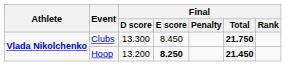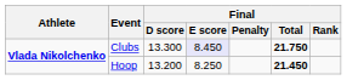Clubs | Final / E score: no background -> lavender background
Hoop | Final / E score: bold -> normal
